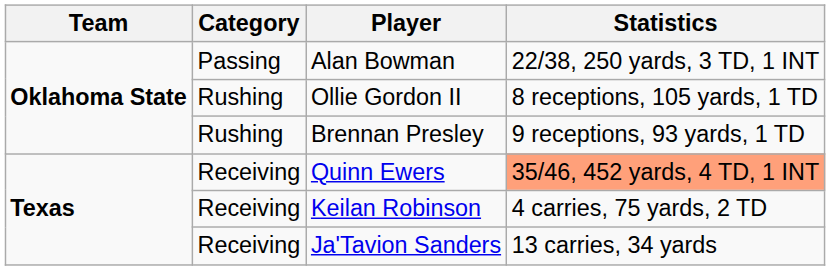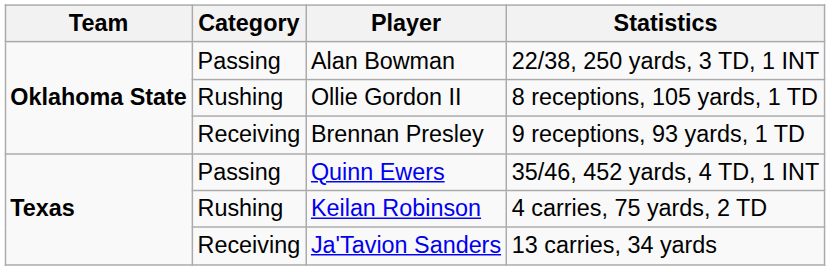Brennan Presley | Category: Rushing -> Receiving
Quinn Ewers | Category: Receiving -> Passing
Quinn Ewers | Statistics: lightsalmon background -> no background
Keilan Robinson | Category: Receiving -> Rushing
